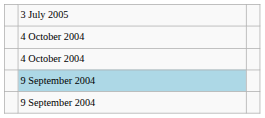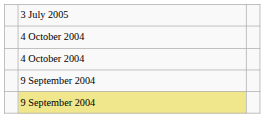row 4 | column 2: lightblue background -> no background
row 5 | column 2: no background -> khaki background
